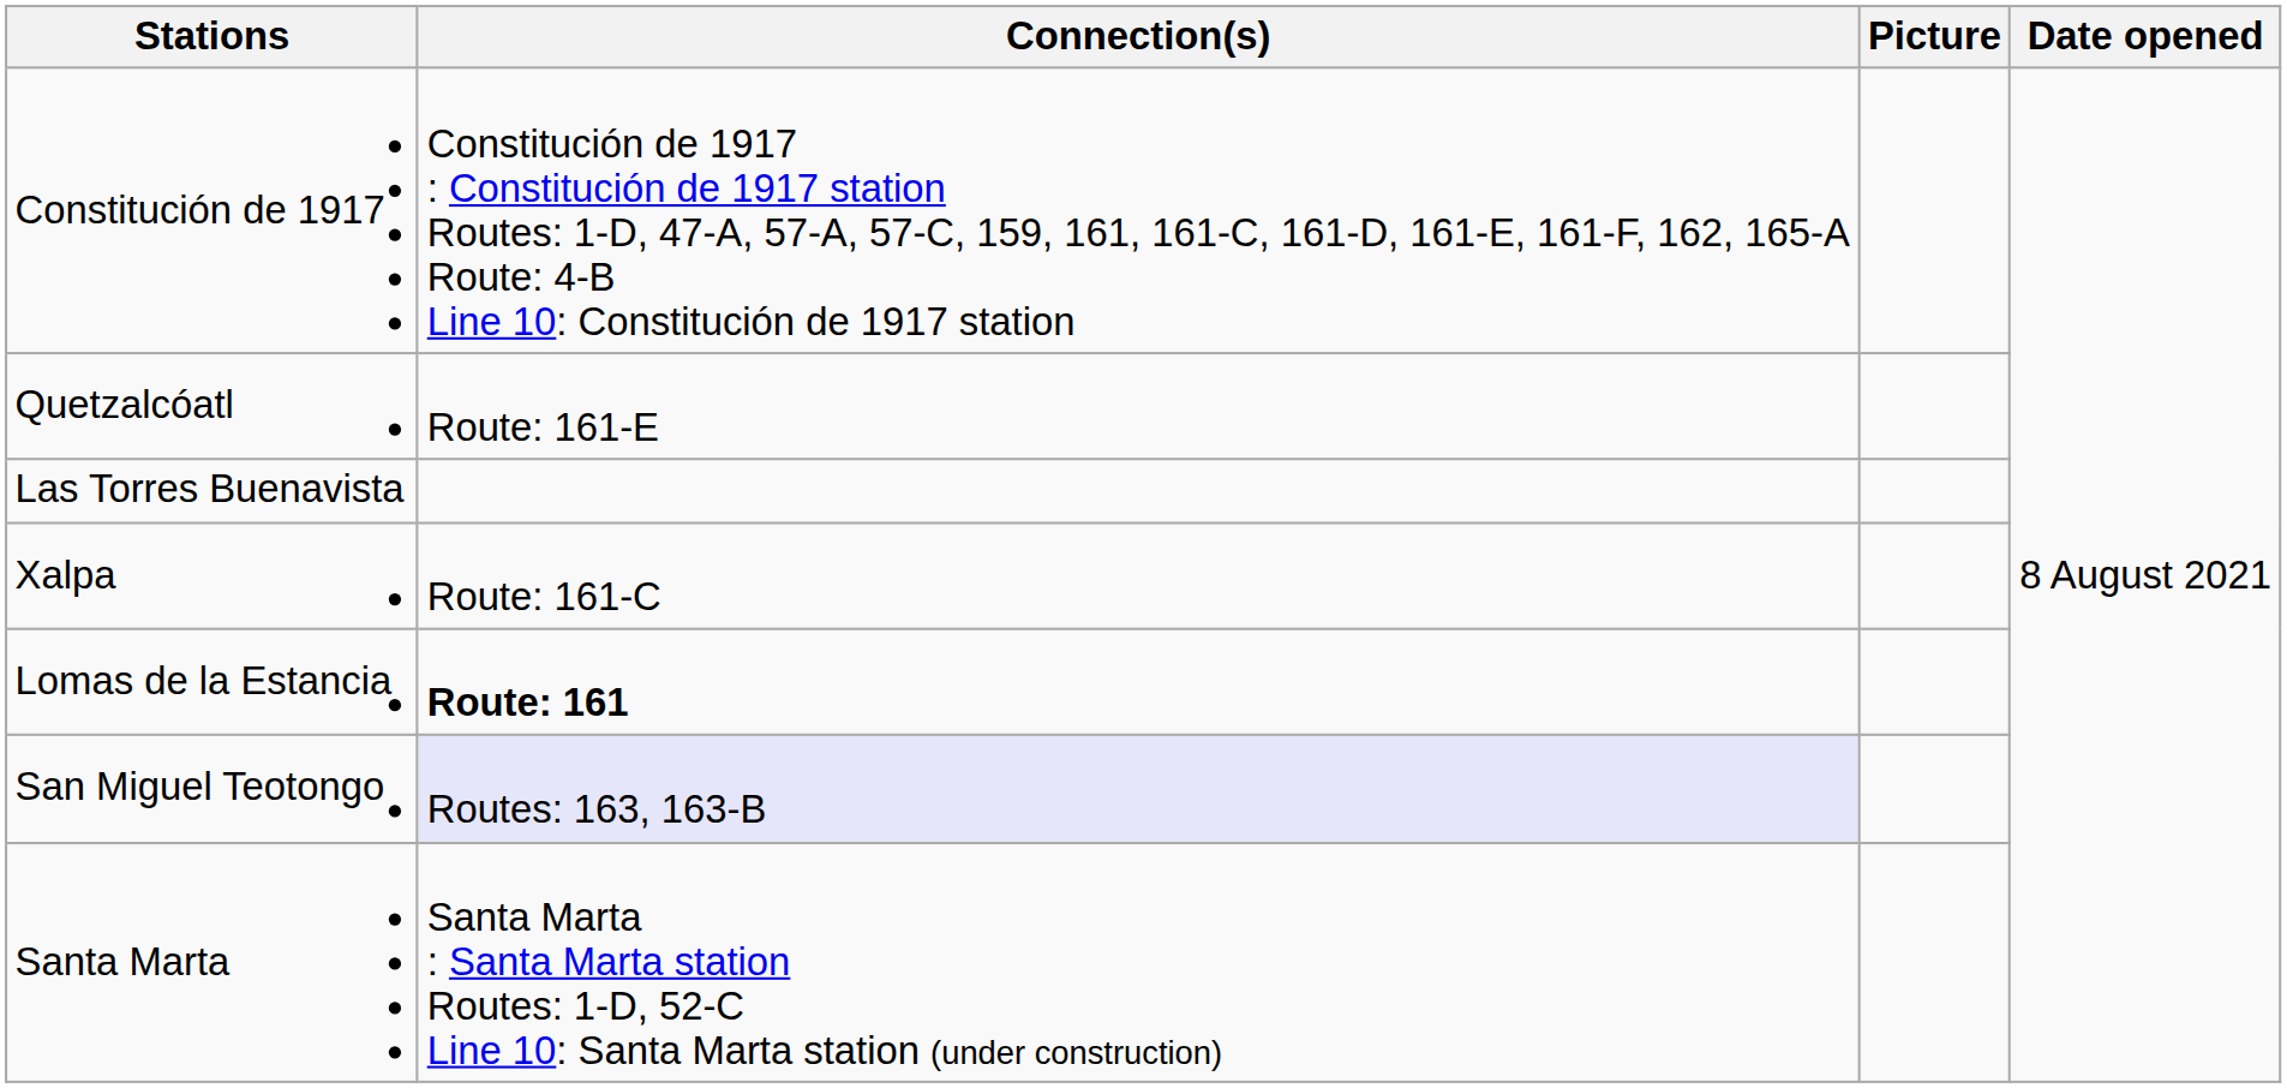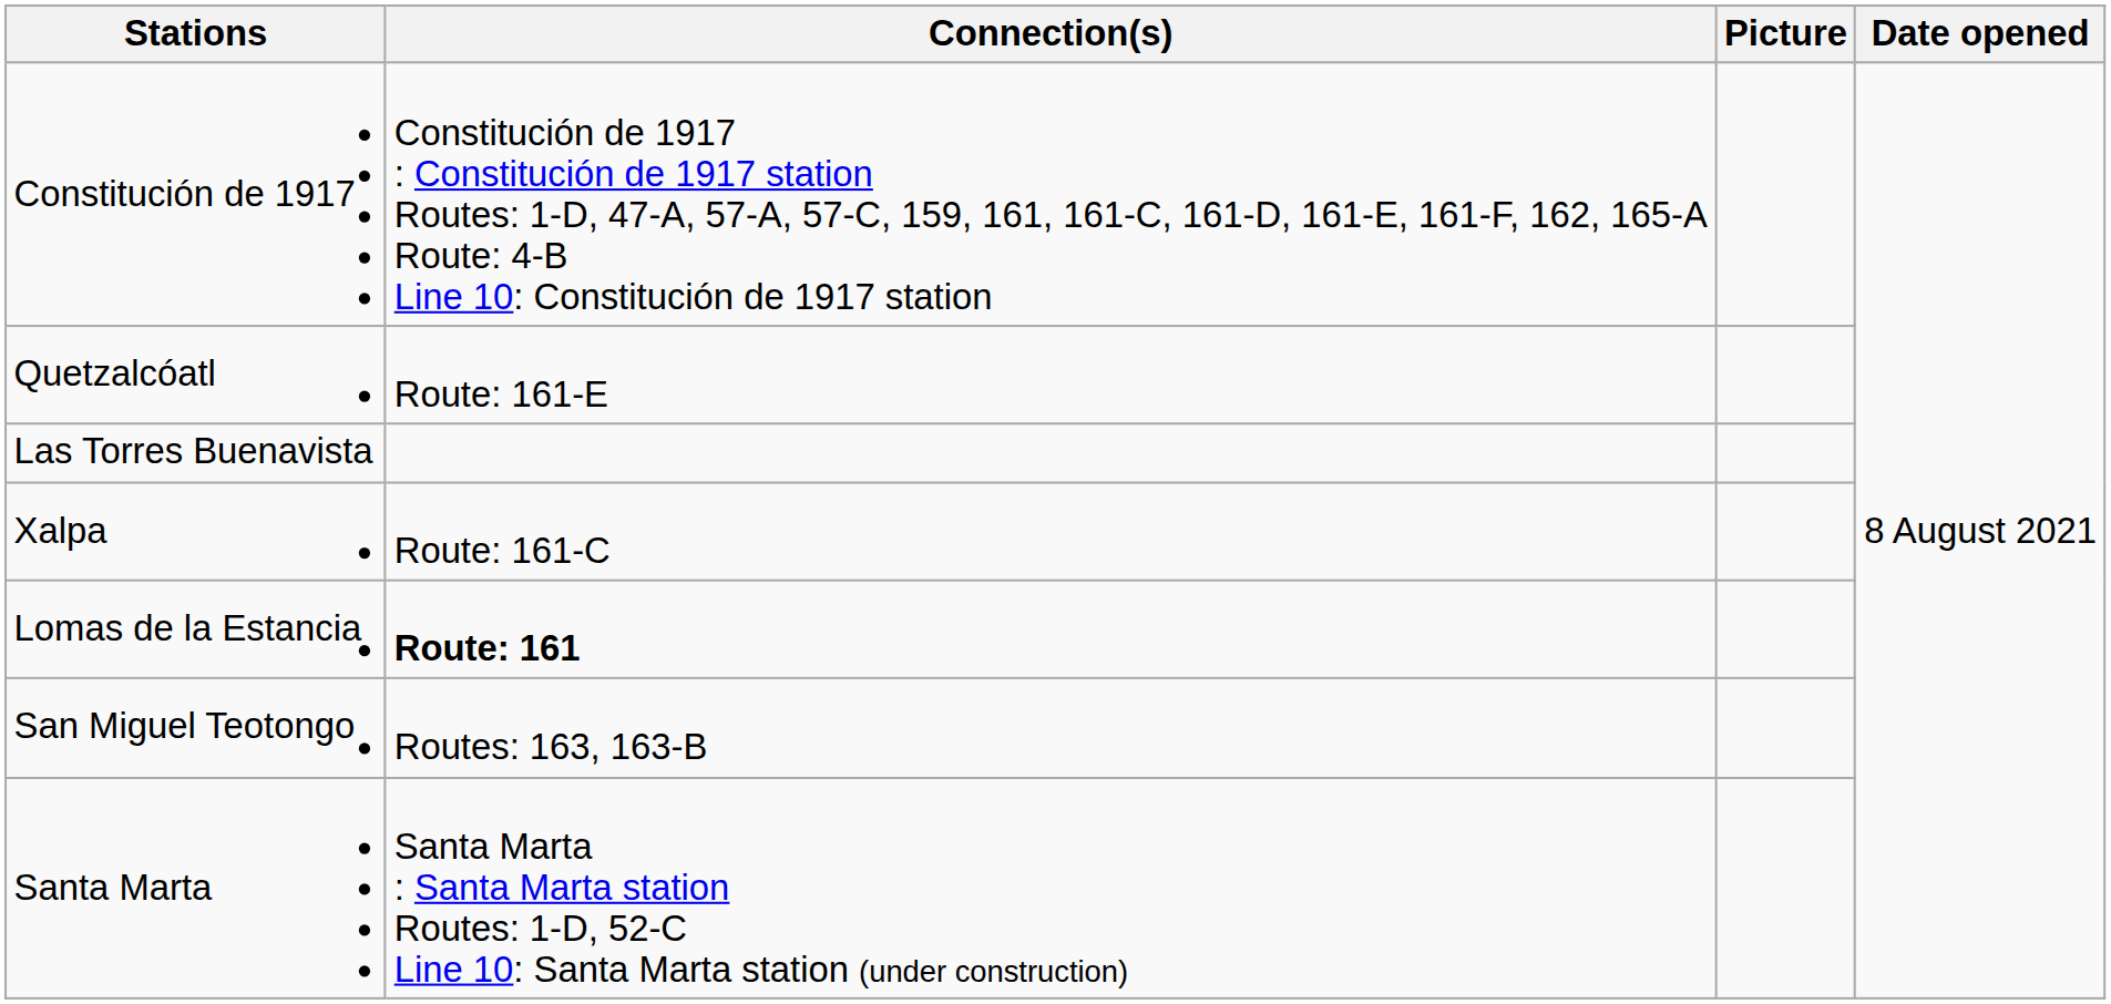San Miguel Teotongo | Connection(s): lavender background -> no background
